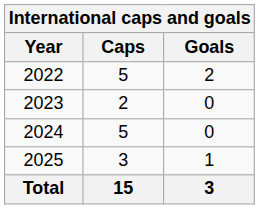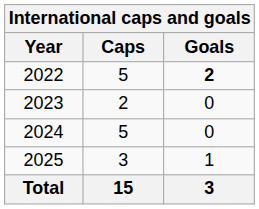2022 | Goals: normal -> bold
